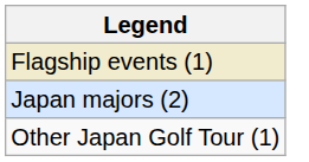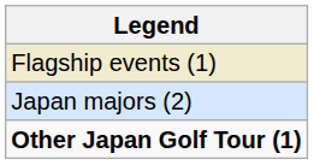row 4 | column 1: normal -> bold
